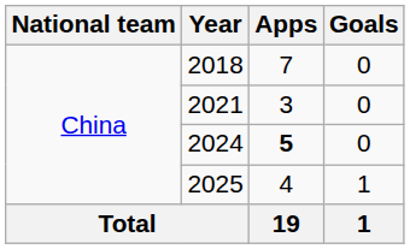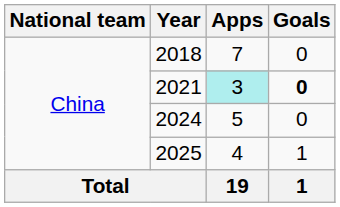2021 | Apps: no background -> paleturquoise background
2021 | Goals: normal -> bold
2024 | Apps: bold -> normal
